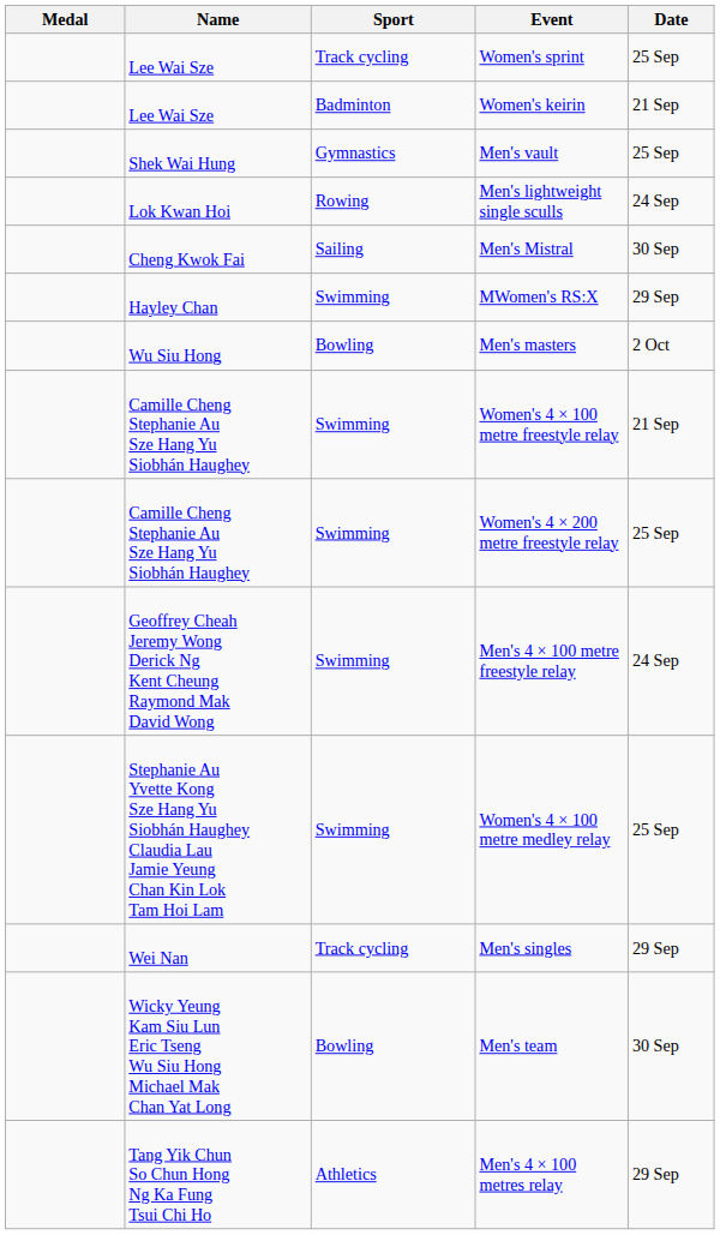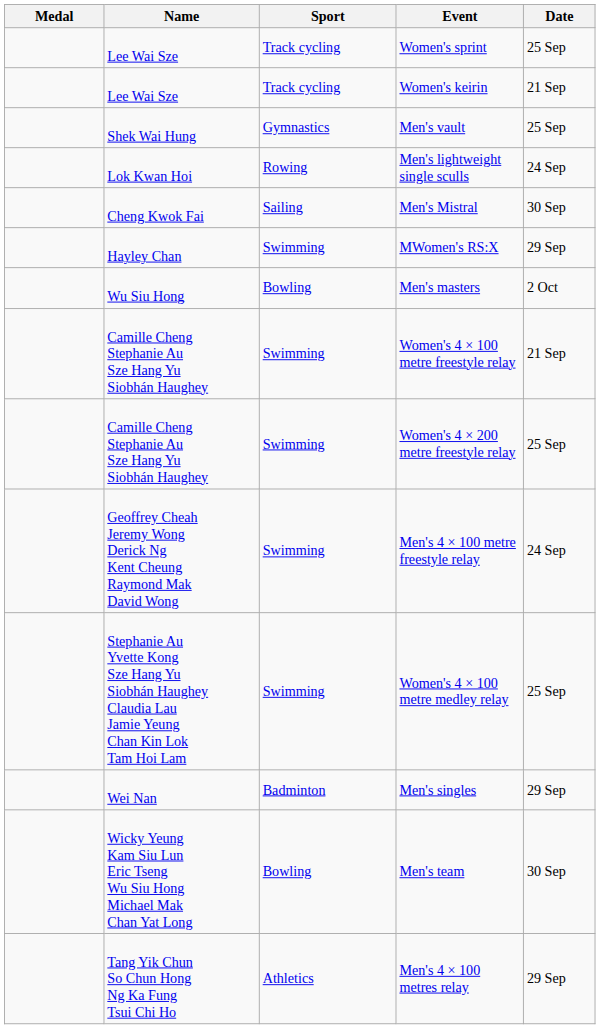Women's keirin | Sport: Badminton -> Track cycling
Men's singles | Sport: Track cycling -> Badminton
